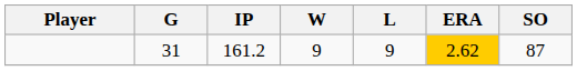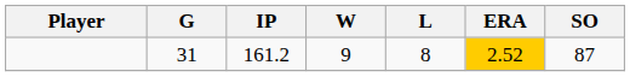row 2 | L: 9 -> 8
row 2 | ERA: 2.62 -> 2.52
